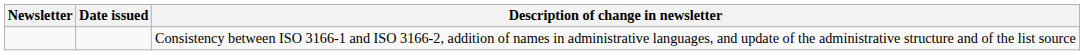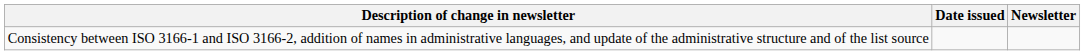columns swapped: Newsletter <-> Description of change in newsletter
